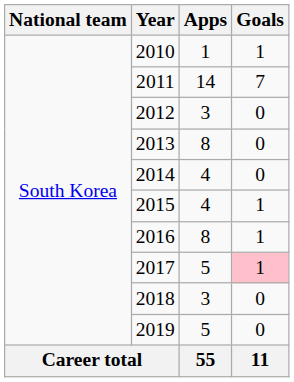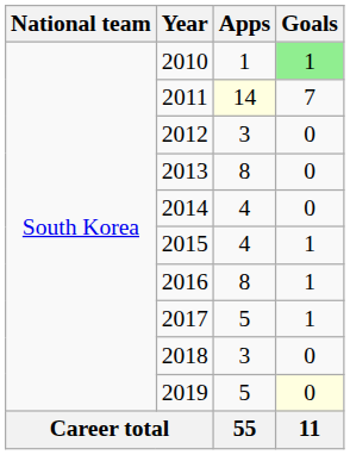2010 | Goals: no background -> lightgreen background
2011 | Apps: no background -> lightyellow background
2017 | Goals: pink background -> no background
2019 | Goals: no background -> lightyellow background
